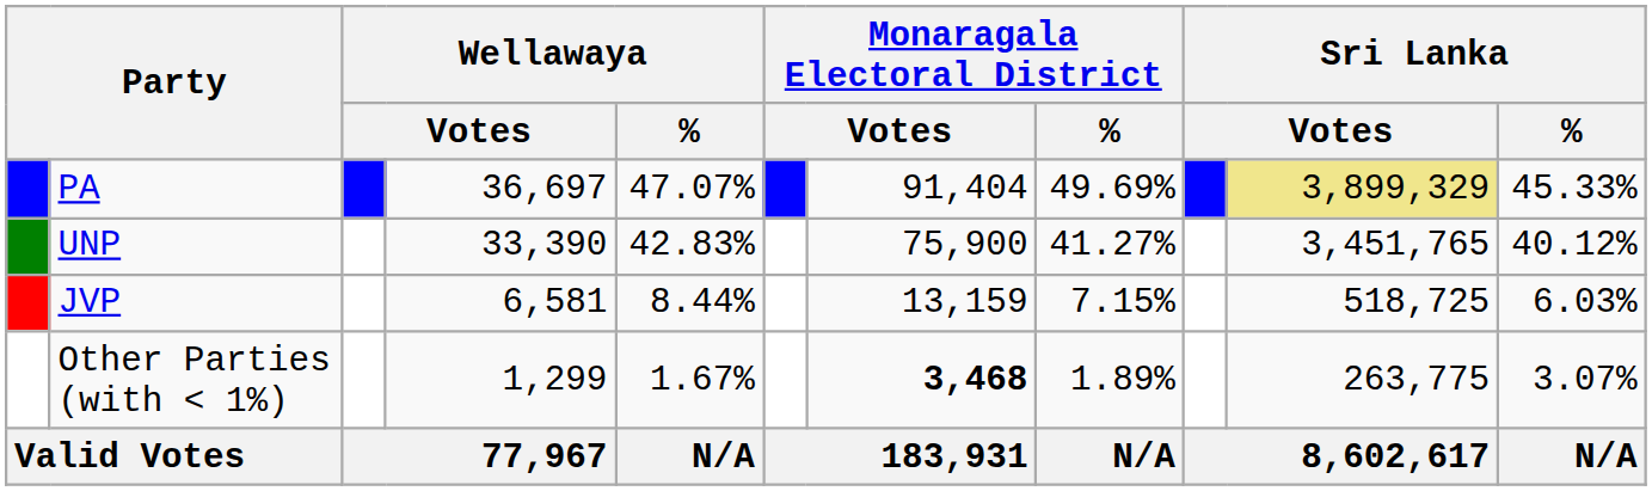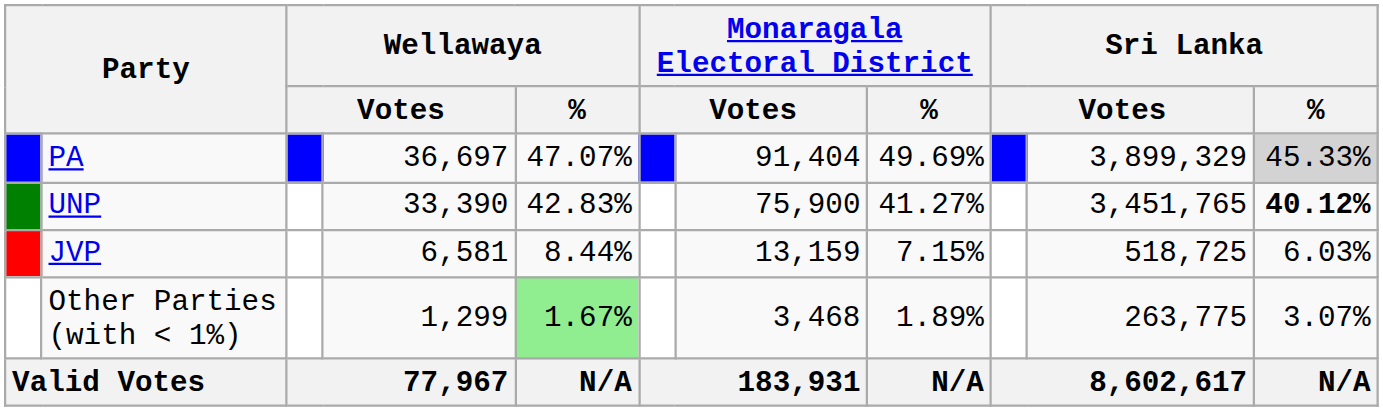PA | column 10: khaki background -> no background
PA | Sri Lanka / %: no background -> lightgrey background
UNP | Sri Lanka / %: normal -> bold
Other Parties (with < 1%) | Wellawaya / %: no background -> lightgreen background
Other Parties (with < 1%) | column 7: bold -> normal
